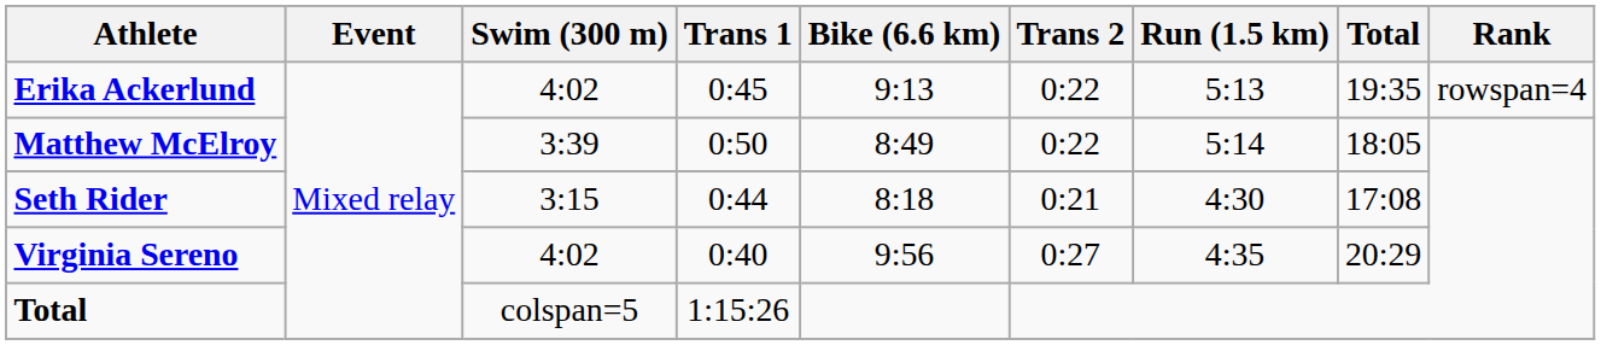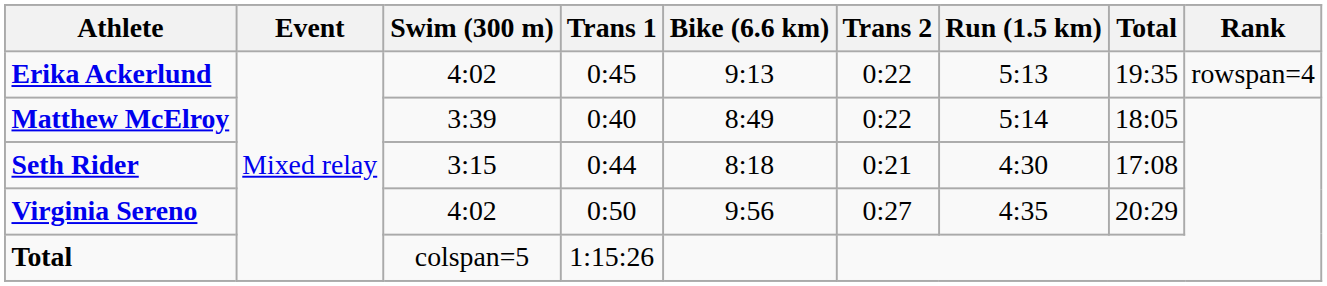Matthew McElroy | Trans 1: 0:50 -> 0:40
Virginia Sereno | Trans 1: 0:40 -> 0:50
